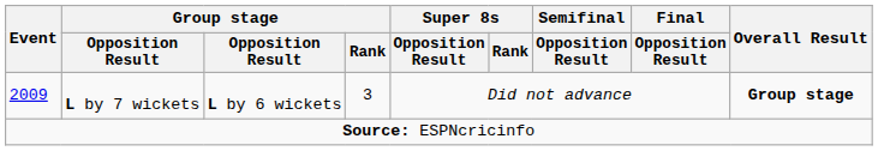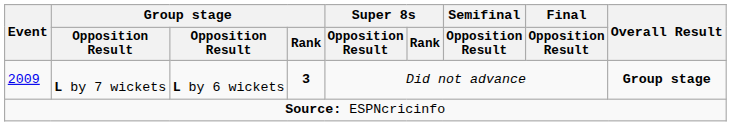2009 | Group stage / Rank: normal -> bold
